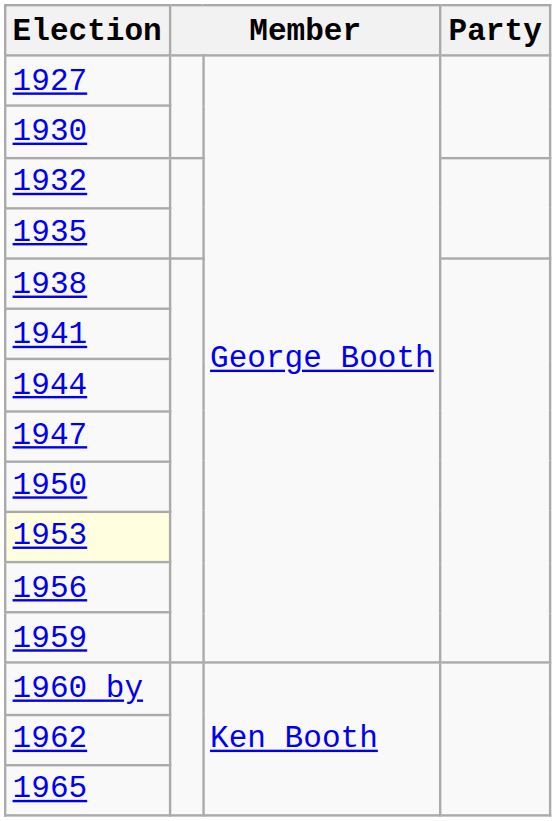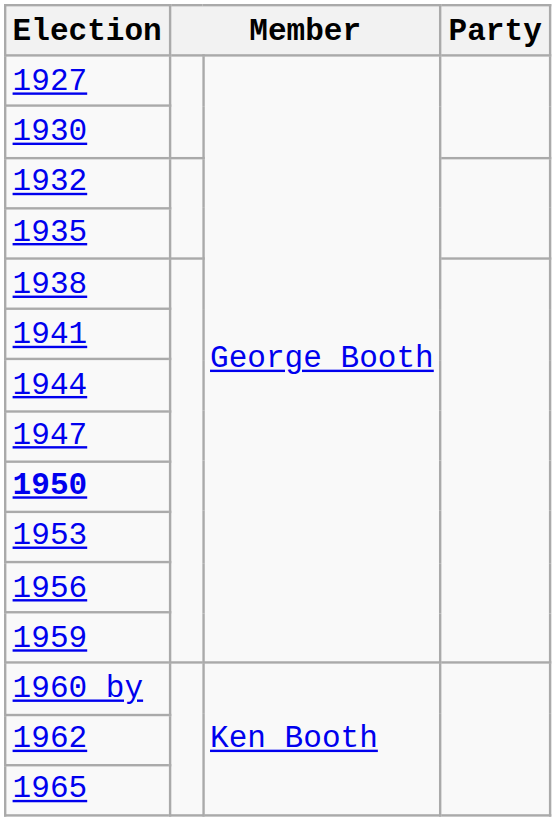1950 | Election: normal -> bold
1953 | Election: lightyellow background -> no background
